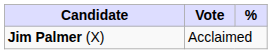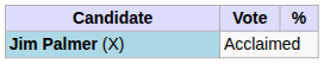Jim Palmer (X) | Candidate: no background -> lightblue background
